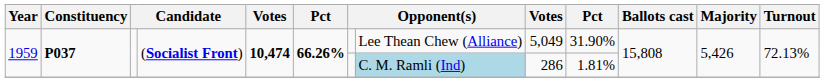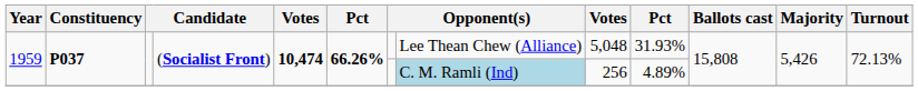row 2 | column 9: 5,049 -> 5,048
row 2 | column 10: 31.90% -> 31.93%
row 3 | column 9: 286 -> 256
row 3 | column 10: 1.81% -> 4.89%
